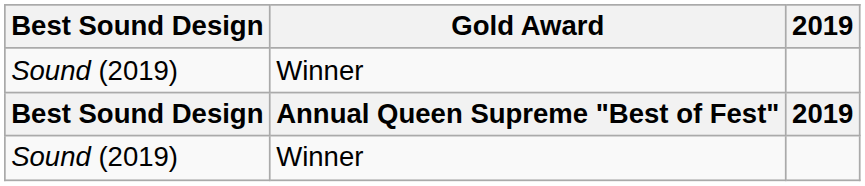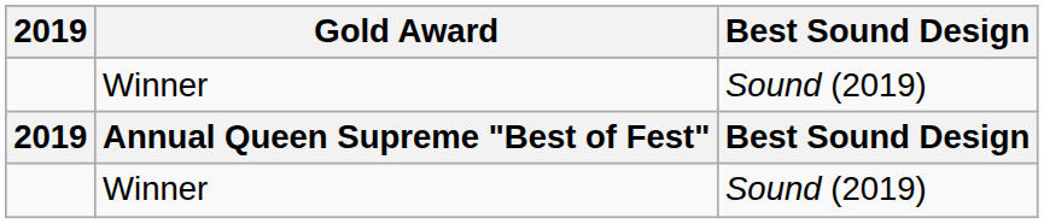columns swapped: 2019 <-> Best Sound Design
